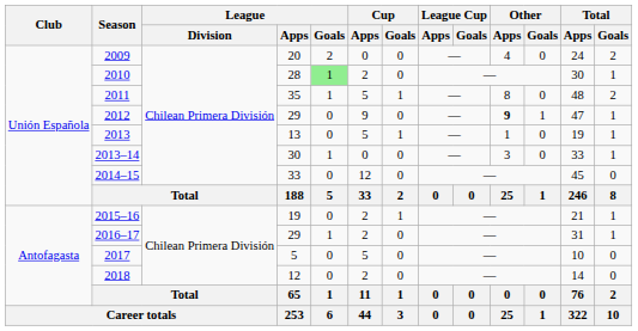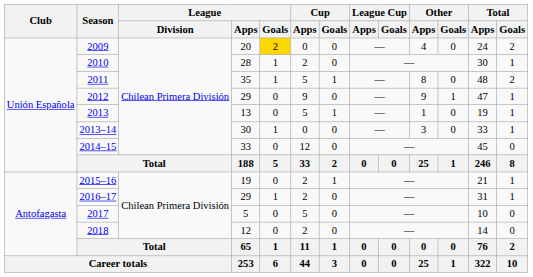2009 | League / Goals: no background -> gold background
2010 | League / Goals: lightgreen background -> no background
2012 | Other / Apps: bold -> normal
